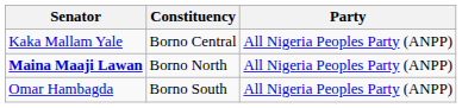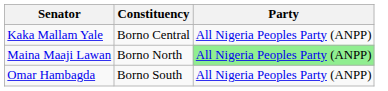row 3 | Senator: bold -> normal
row 3 | Party: no background -> lightgreen background
